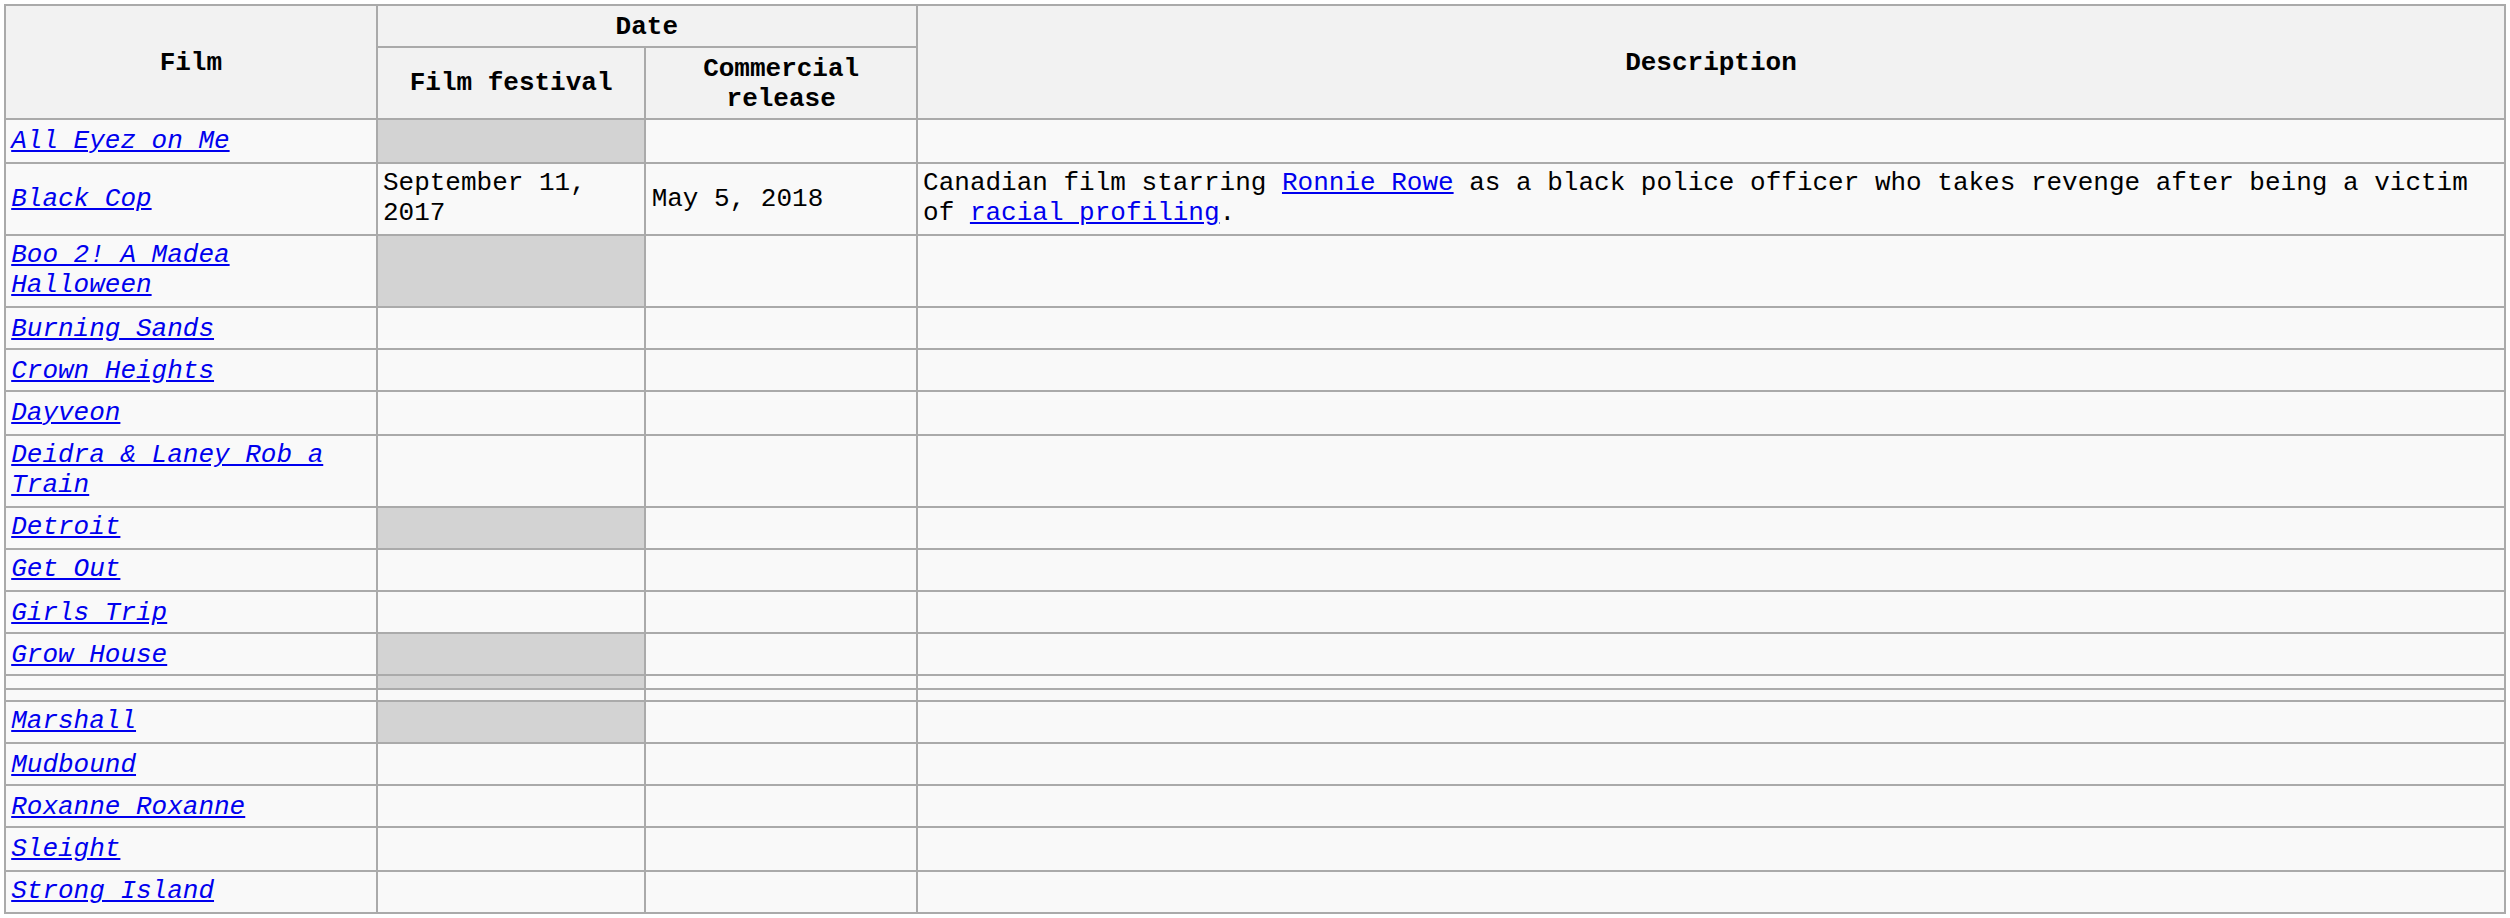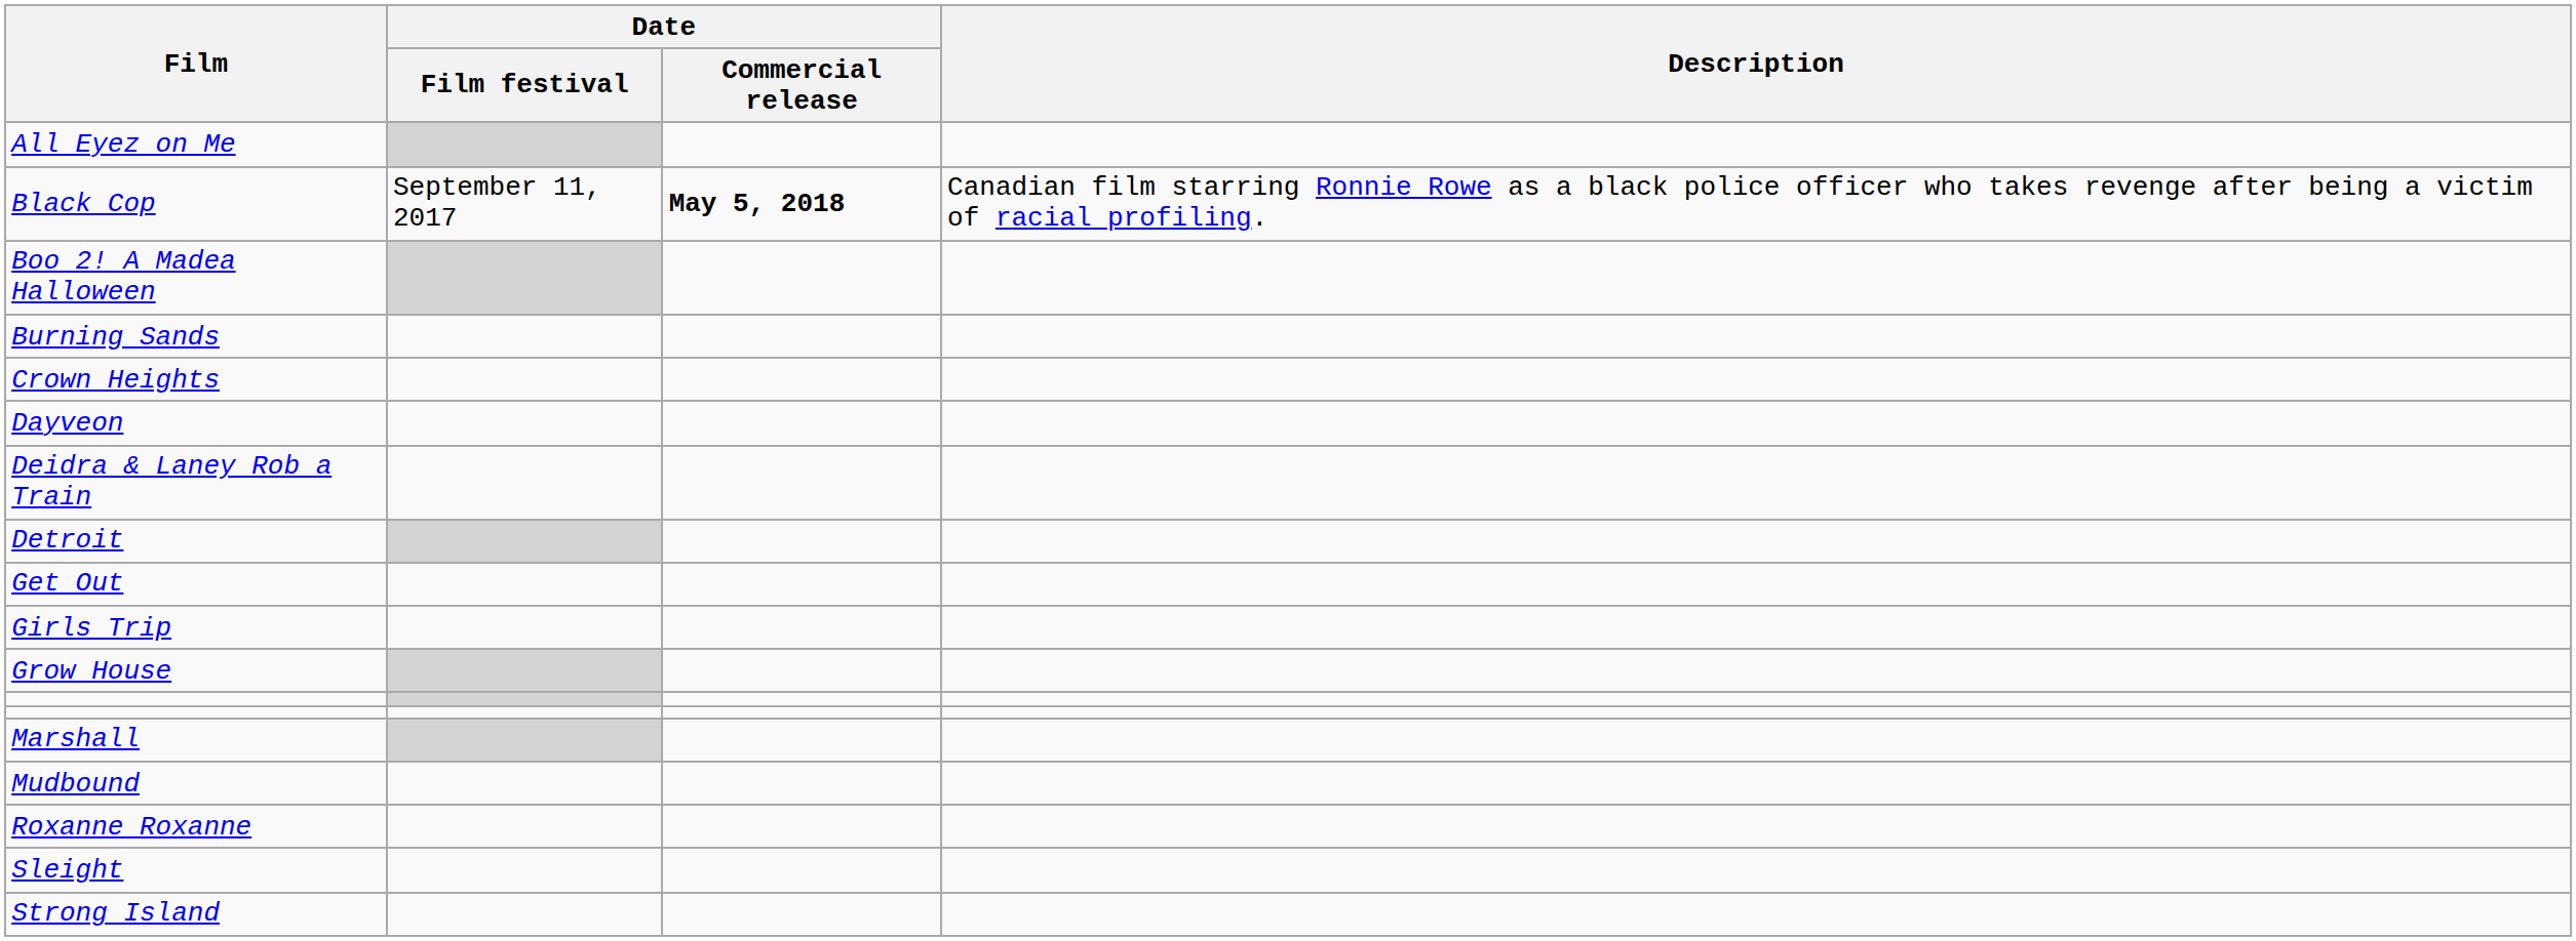Black Cop | Date / Commercial release: normal -> bold
